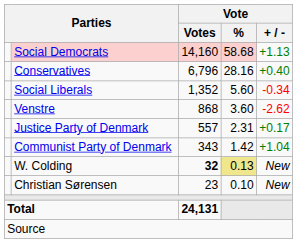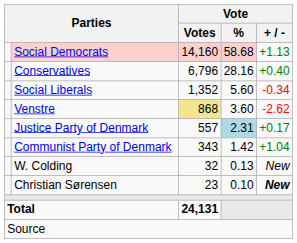Venstre | Vote / Votes: no background -> khaki background
Justice Party of Denmark | Vote / %: no background -> lightblue background
W. Colding | Vote / Votes: bold -> normal
W. Colding | Vote / %: khaki background -> no background
Christian Sørensen | Vote / + / -: normal -> bold
